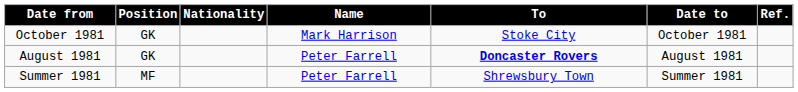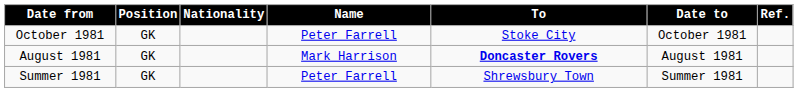row 2 | Name: Mark Harrison -> Peter Farrell
row 3 | Name: Peter Farrell -> Mark Harrison
row 4 | Position: MF -> GK
